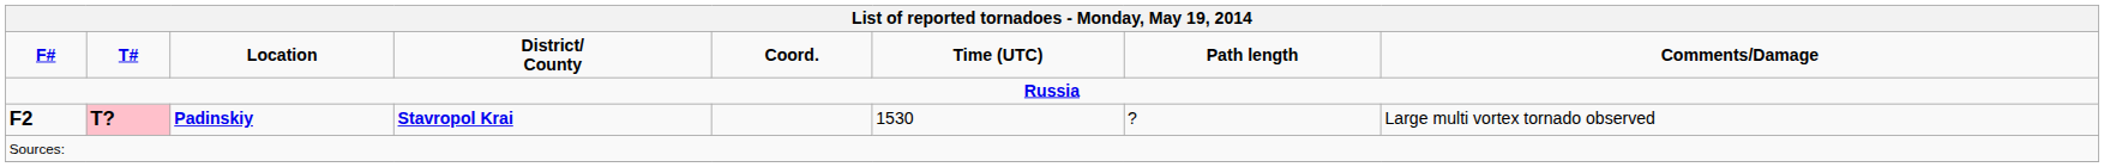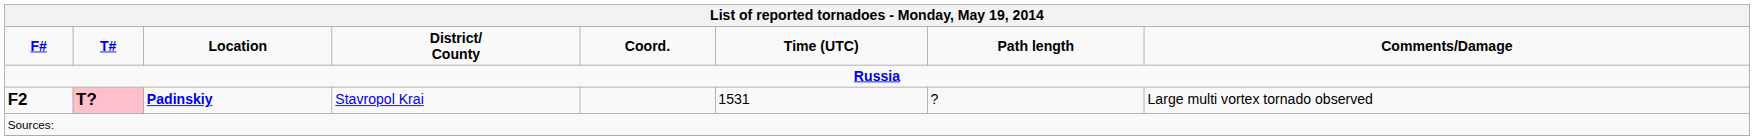F2 | District/ County: bold -> normal
F2 | Time (UTC): 1530 -> 1531
